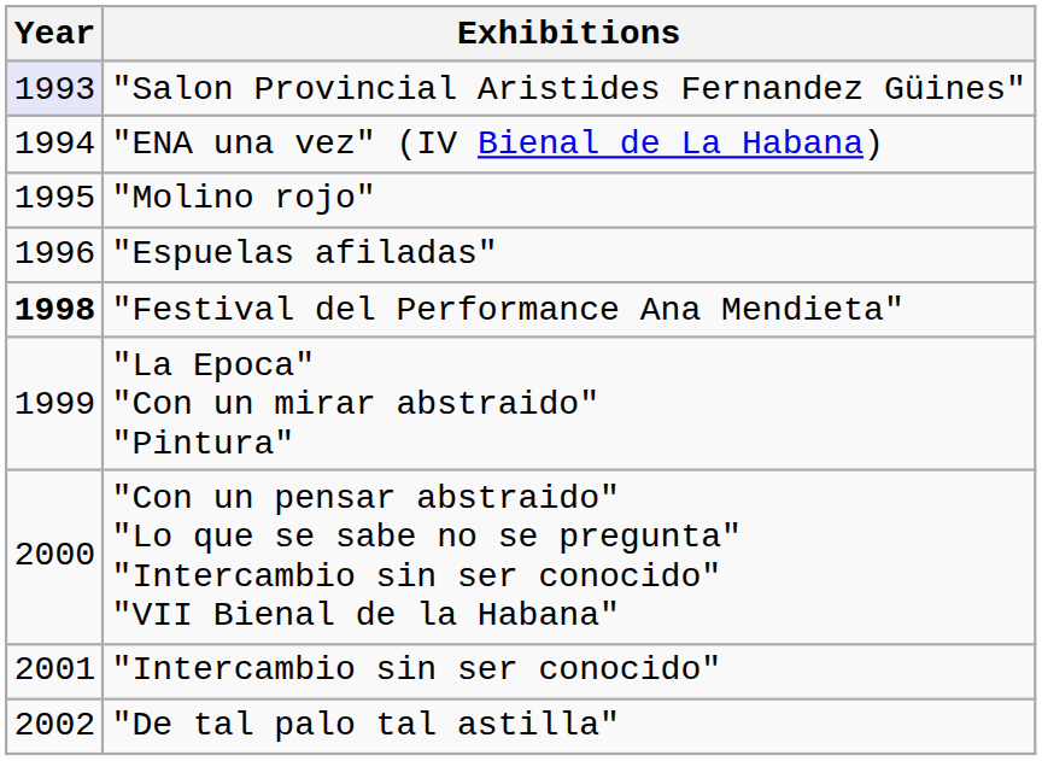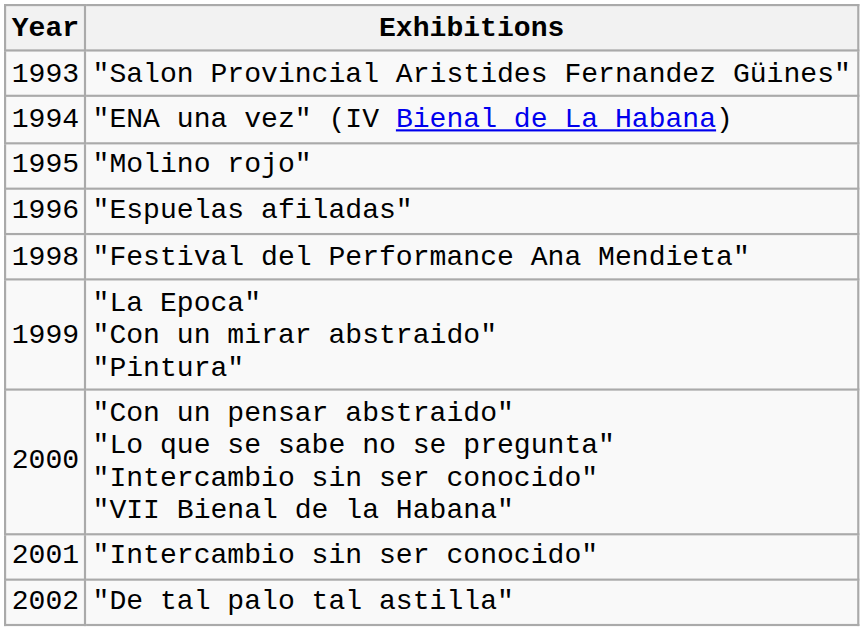"Salon Provincial Aristides Fernandez Güines" | Year: lavender background -> no background
"Festival del Performance Ana Mendieta" | Year: bold -> normal
